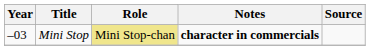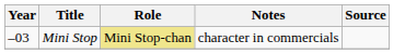Mini Stop | Notes: bold -> normal
